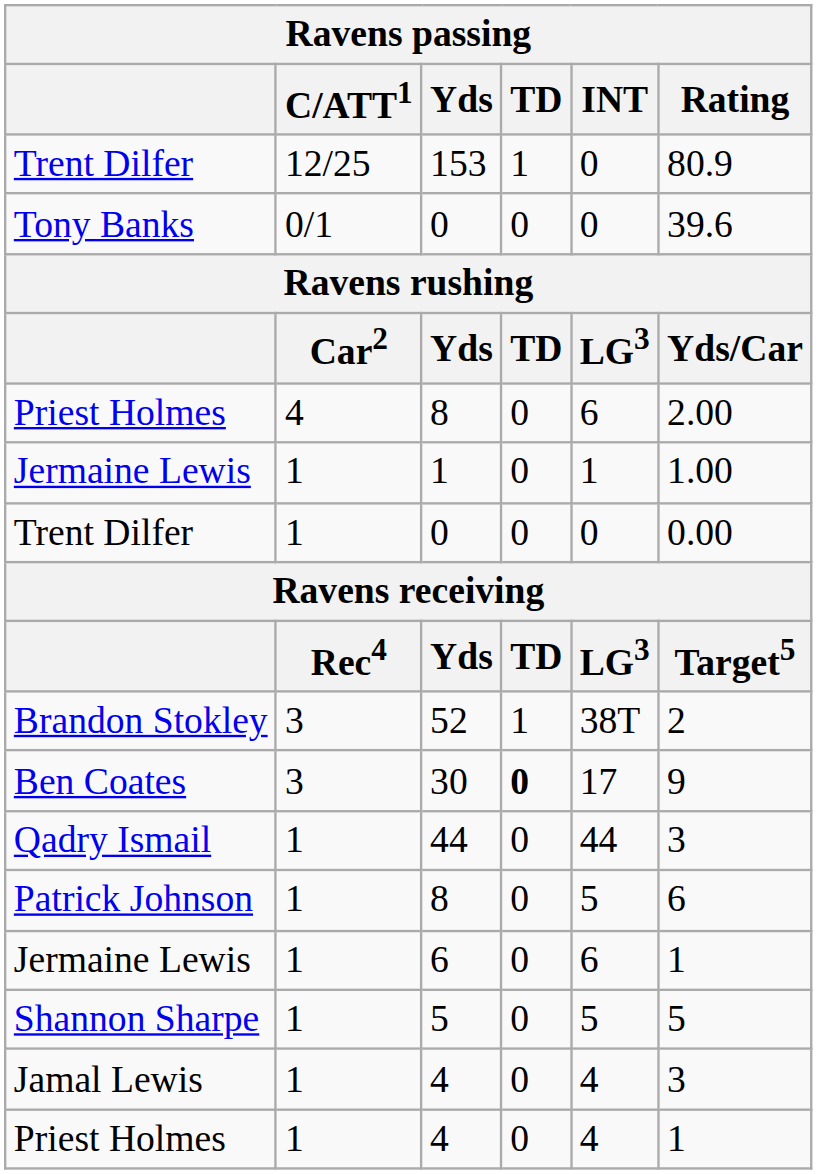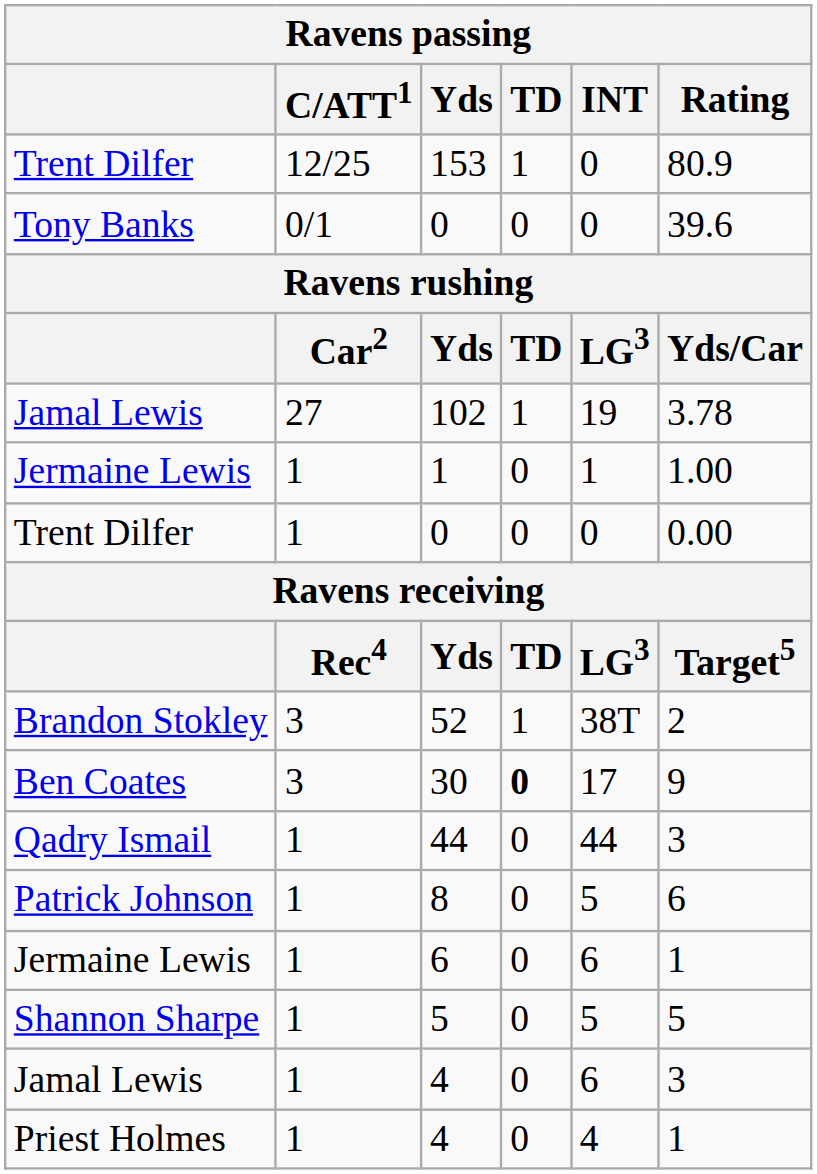+ row: Jamal Lewis | 27 | 102 | 1 | 19 | 3.78
- row: Priest Holmes | 4 | 8 | 0 | 6 | 2.00
Jamal Lewis / 4 | INT: 4 -> 6
